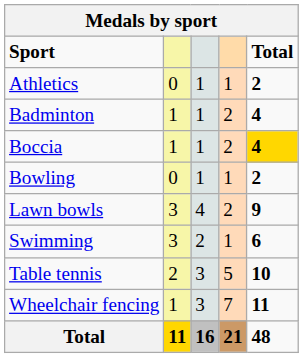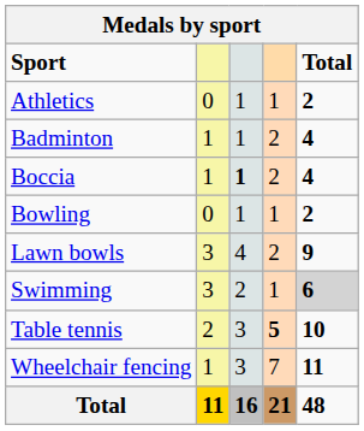Boccia | column 3: normal -> bold
Boccia | Total: gold background -> no background
Swimming | Total: no background -> lightgrey background
Table tennis | column 4: normal -> bold
